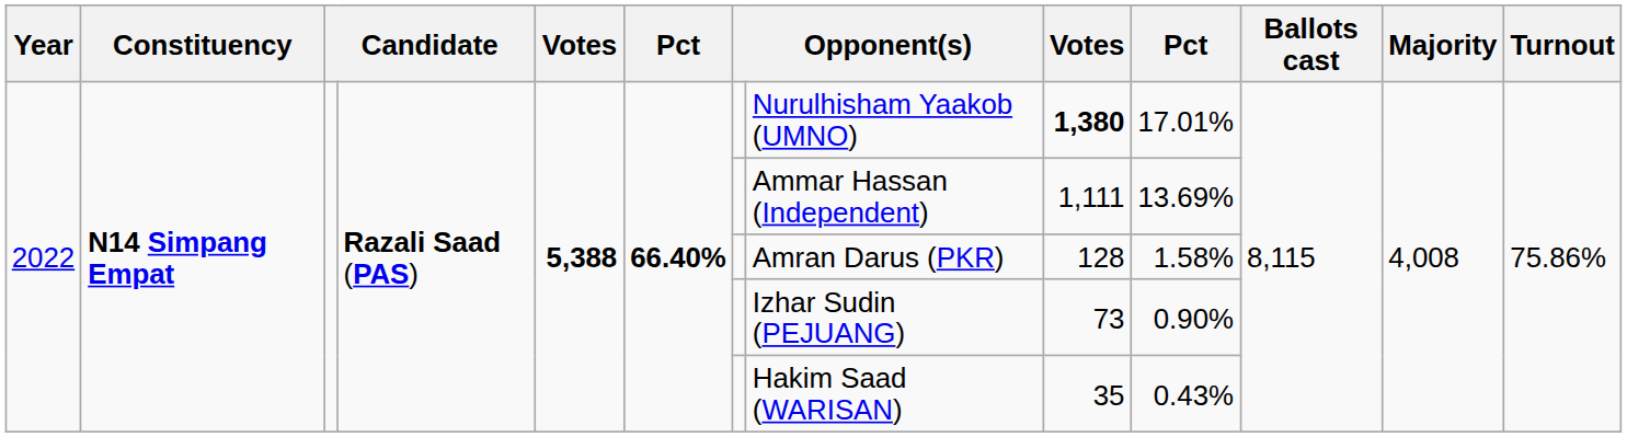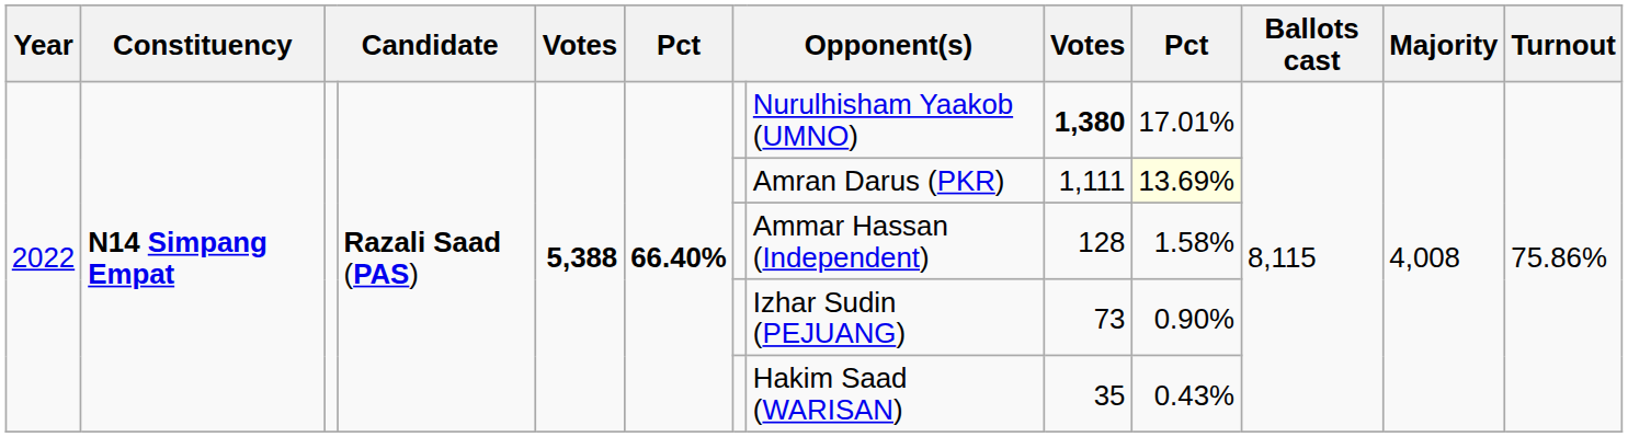row 3 | column 8: Ammar Hassan (Independent) -> Amran Darus (PKR)
row 3 | column 10: no background -> lightyellow background
row 4 | column 8: Amran Darus (PKR) -> Ammar Hassan (Independent)
